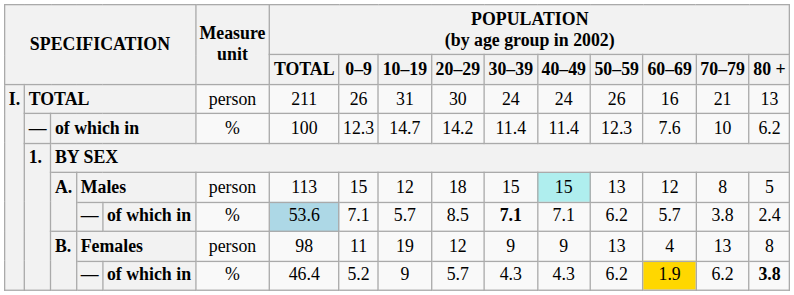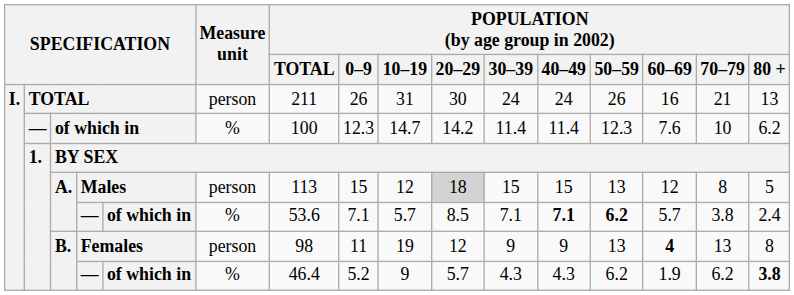Males | POPULATION (by age group in 2002) / 20–29: no background -> lightgrey background
Males | POPULATION (by age group in 2002) / 40–49: paleturquoise background -> no background
A. / — | POPULATION (by age group in 2002) / TOTAL: lightblue background -> no background
A. / — | POPULATION (by age group in 2002) / 30–39: bold -> normal
A. / — | POPULATION (by age group in 2002) / 40–49: normal -> bold
A. / — | POPULATION (by age group in 2002) / 50–59: normal -> bold
Females | POPULATION (by age group in 2002) / 60–69: normal -> bold
B. / — | POPULATION (by age group in 2002) / 60–69: gold background -> no background
